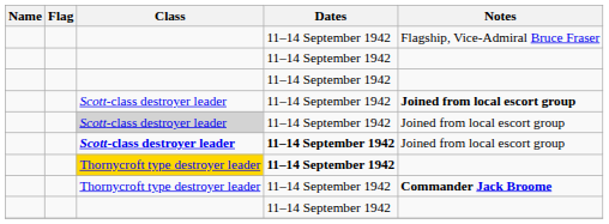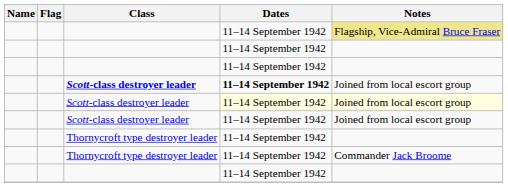row 2 | Notes: no background -> khaki background
row 5 | Class: normal -> bold
row 5 | Dates: normal -> bold
row 5 | Notes: bold -> normal
row 6 | Class: lightgrey background -> no background
row 6 | Dates: no background -> lightyellow background
row 6 | Notes: no background -> lightyellow background
row 7 | Class: bold -> normal
row 7 | Dates: bold -> normal
row 8 | Class: gold background -> no background
row 8 | Dates: bold -> normal
row 9 | Notes: bold -> normal
